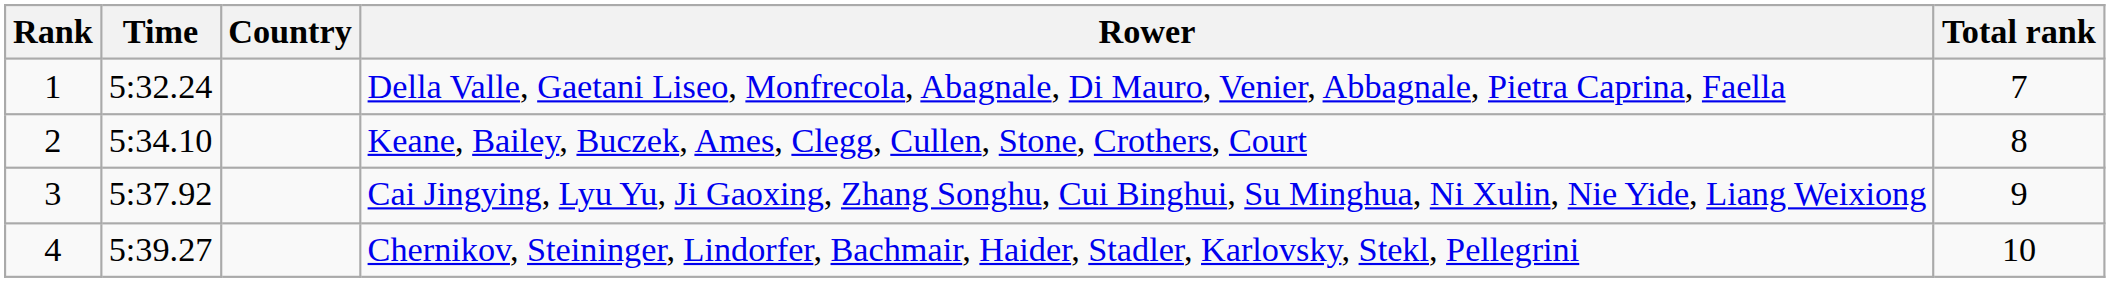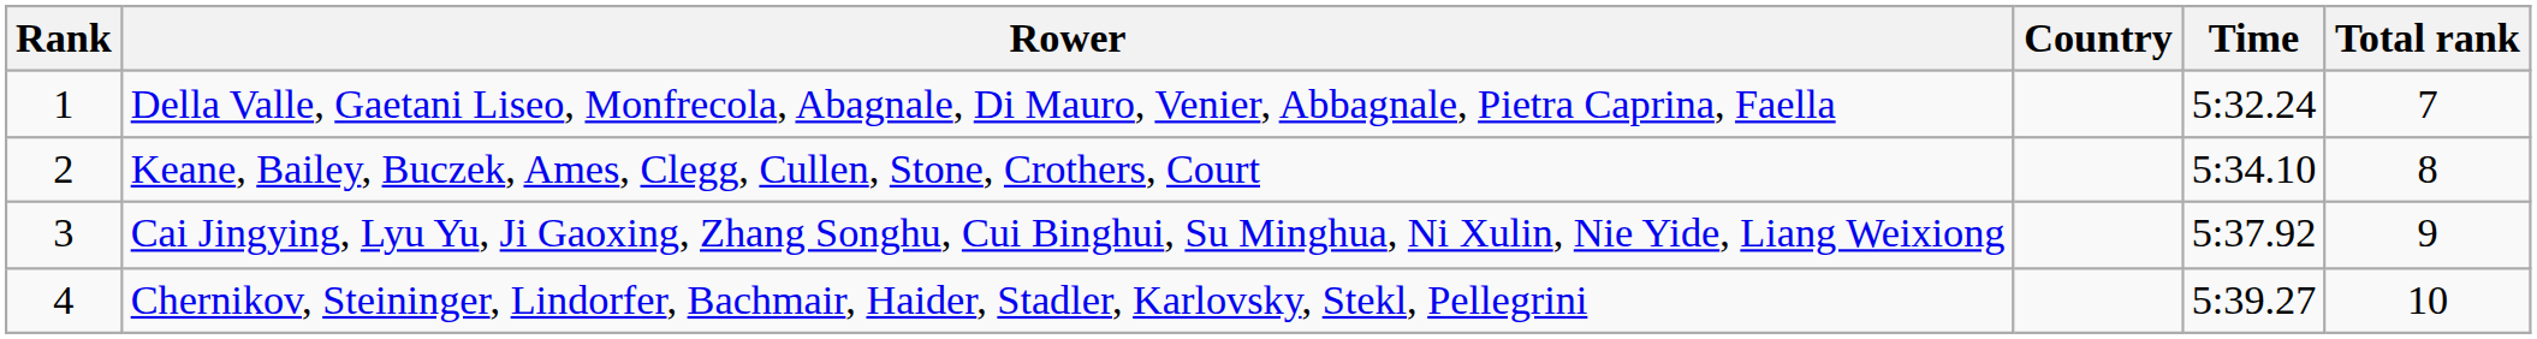columns swapped: Rower <-> Time
